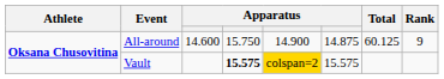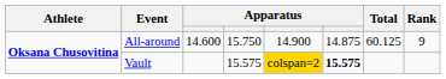Vault | column 4: bold -> normal
Vault | column 6: normal -> bold
